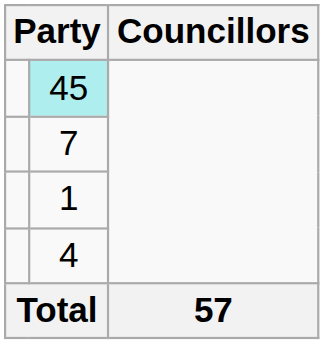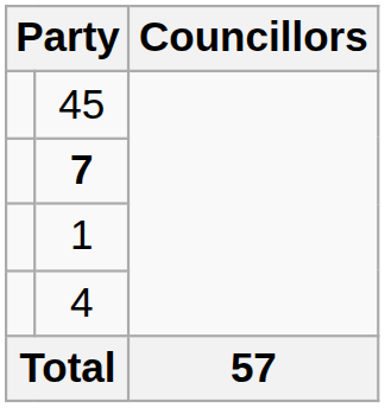45 | column 2: paleturquoise background -> no background
7 | column 2: normal -> bold
